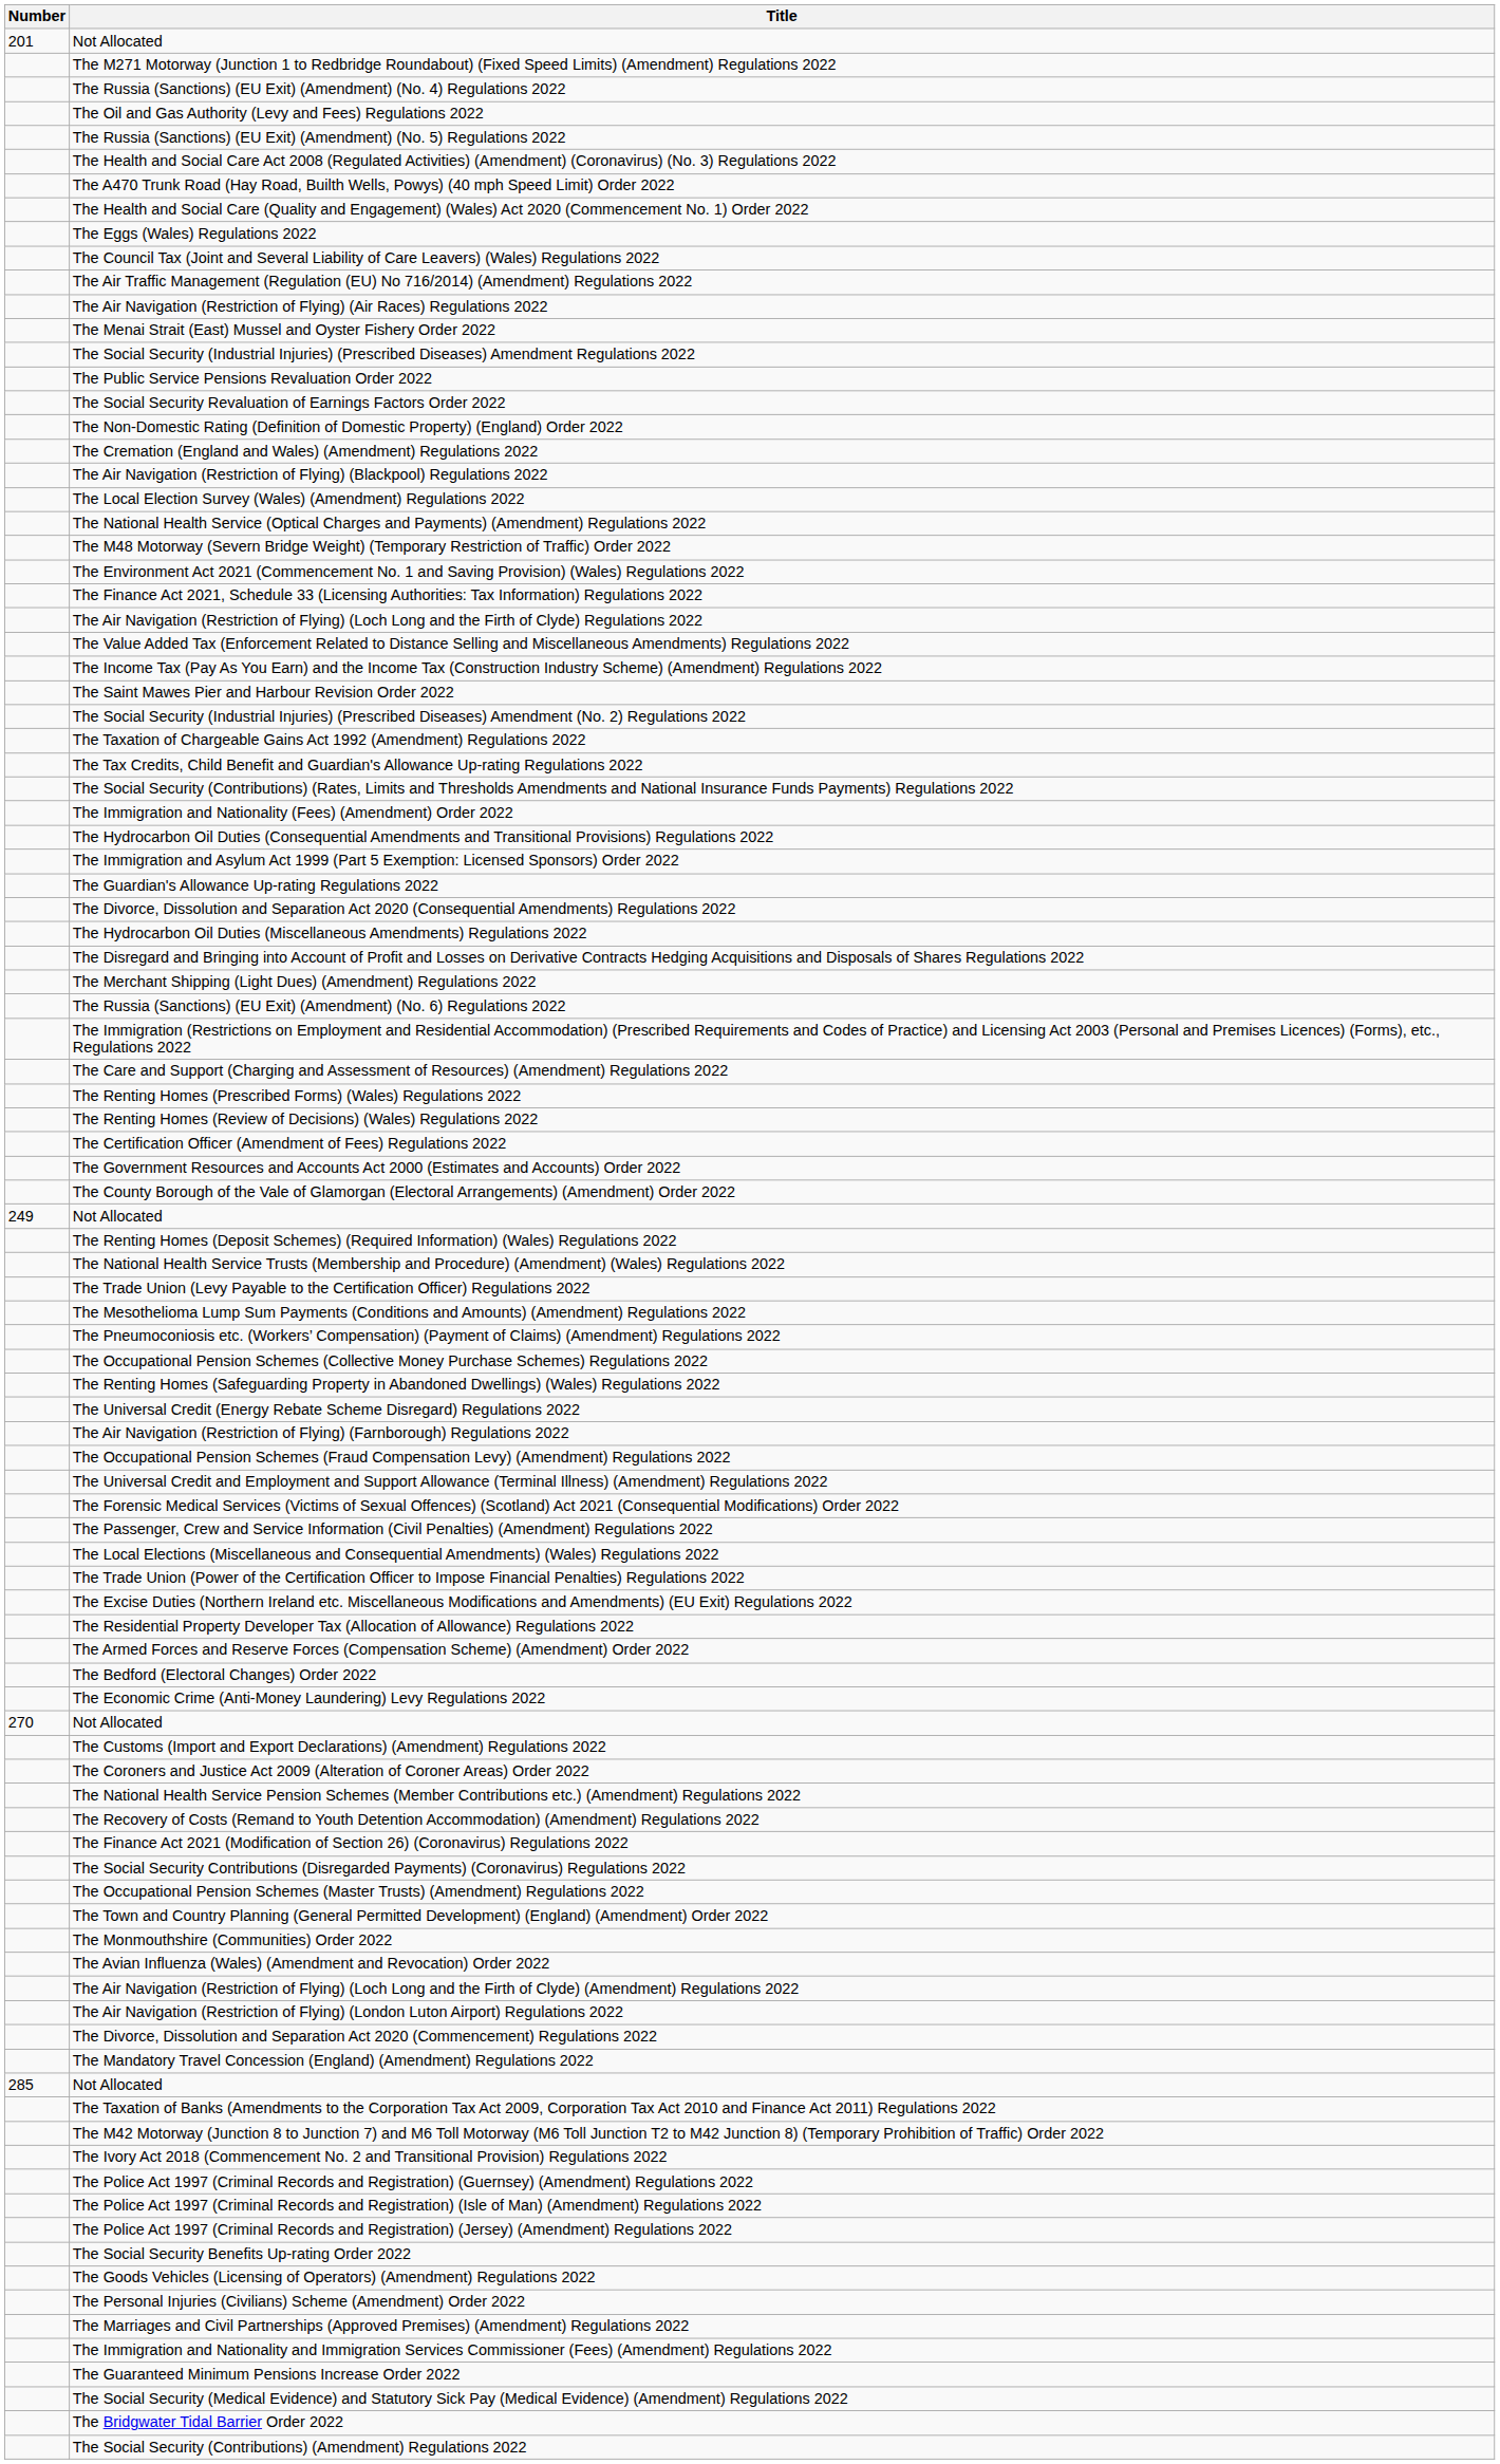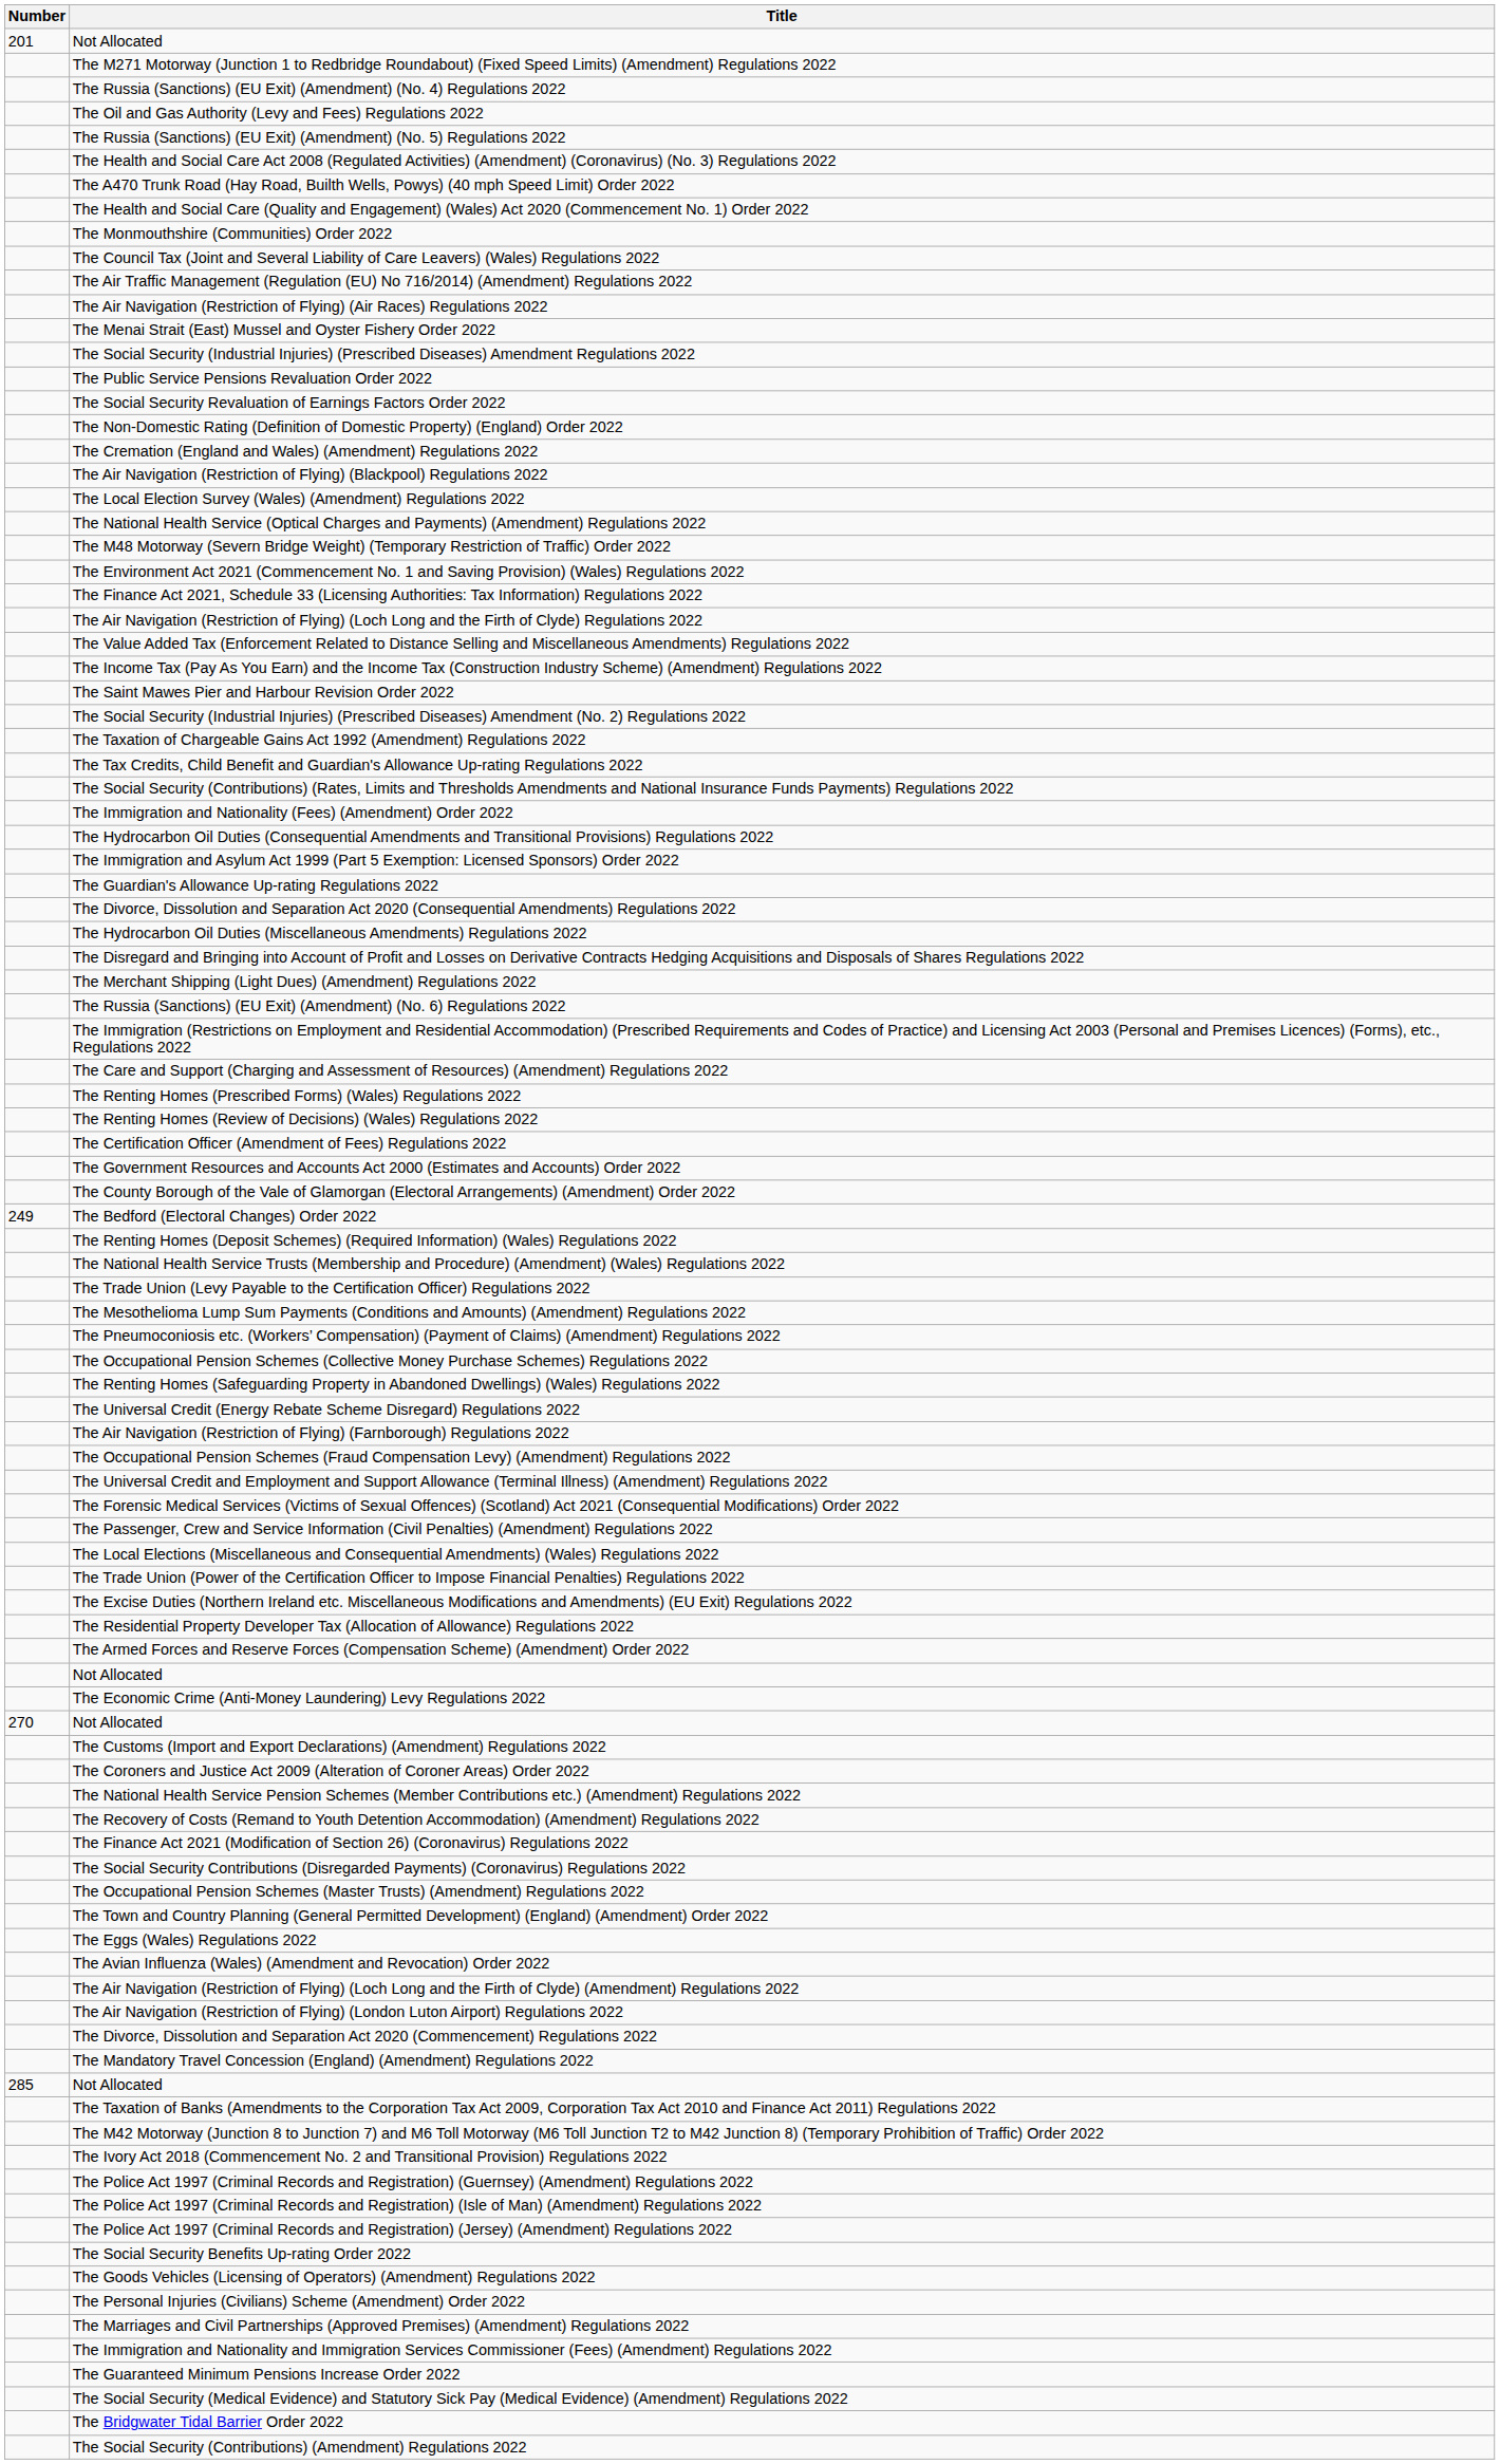row 10 | Title: The Eggs (Wales) Regulations 2022 -> The Monmouthshire (Communities) Order 2022
row 50 | Title: Not Allocated -> The Bedford (Electoral Changes) Order 2022
row 69 | Title: The Bedford (Electoral Changes) Order 2022 -> Not Allocated
row 80 | Title: The Monmouthshire (Communities) Order 2022 -> The Eggs (Wales) Regulations 2022
